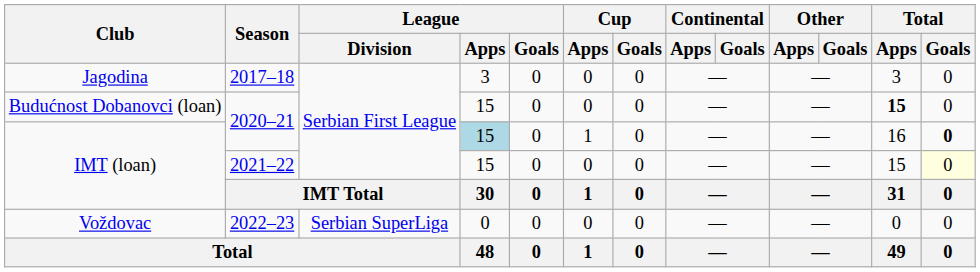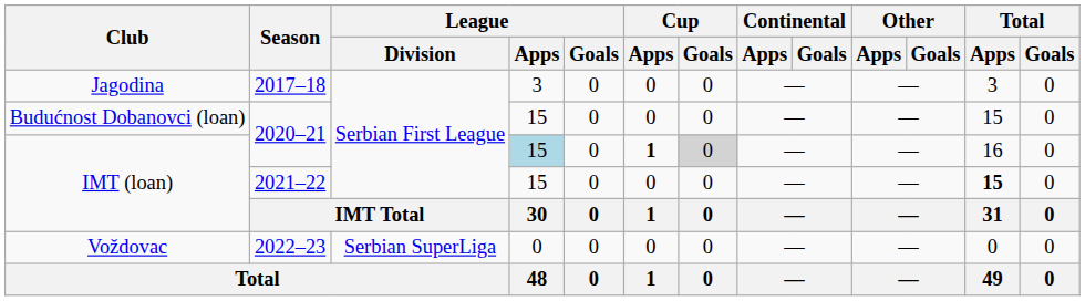Budućnost Dobanovci (loan) | Total / Apps: bold -> normal
IMT (loan) / 2020–21 | Cup / Apps: normal -> bold
IMT (loan) / 2020–21 | Cup / Goals: no background -> lightgrey background
IMT (loan) / 2020–21 | Total / Goals: bold -> normal
IMT (loan) / 2021–22 | Total / Apps: normal -> bold
IMT (loan) / 2021–22 | Total / Goals: lightyellow background -> no background
